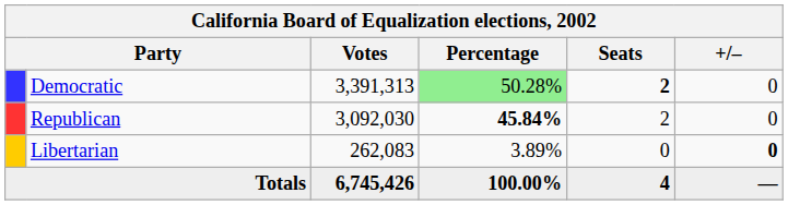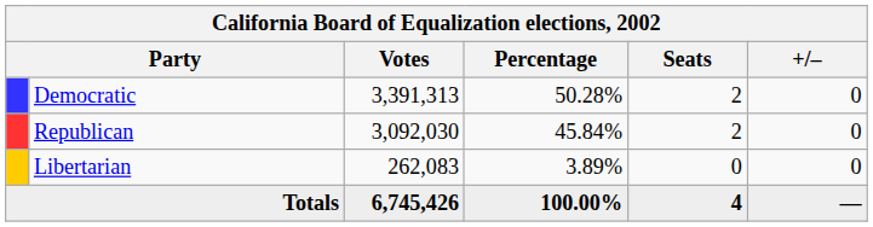Democratic | Percentage: lightgreen background -> no background
Democratic | Seats: bold -> normal
Republican | Percentage: bold -> normal
Libertarian | +/–: bold -> normal
